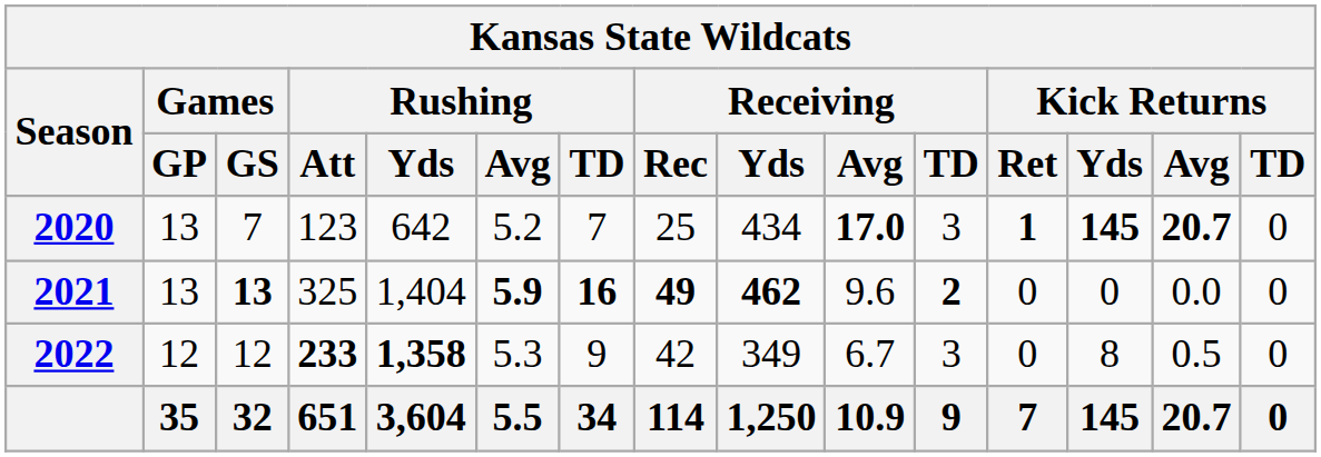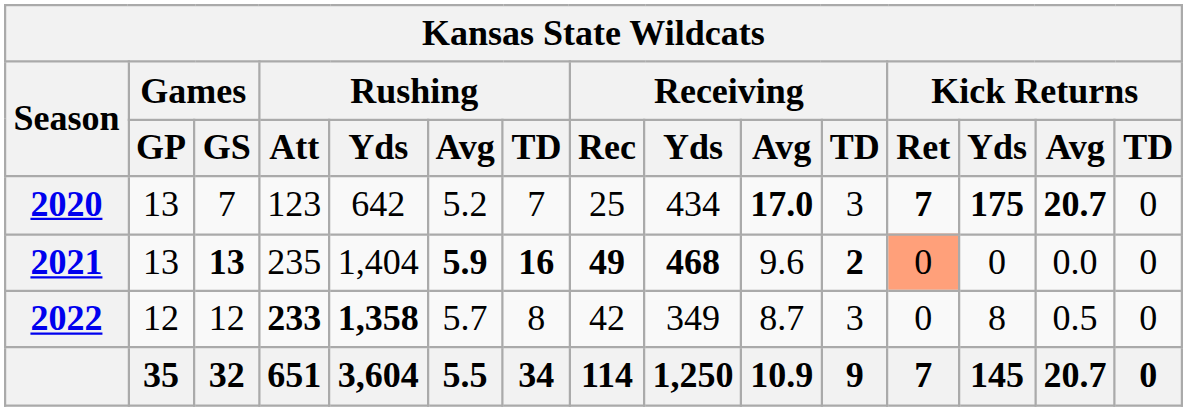2020 | Kick Returns / Ret: 1 -> 7
2020 | Kick Returns / Yds: 145 -> 175
2021 | Rushing / Att: 325 -> 235
2021 | Receiving / Yds: 462 -> 468
2021 | Kick Returns / Ret: no background -> lightsalmon background
2022 | Rushing / Avg: 5.3 -> 5.7
2022 | Rushing / TD: 9 -> 8
2022 | Receiving / Avg: 6.7 -> 8.7
